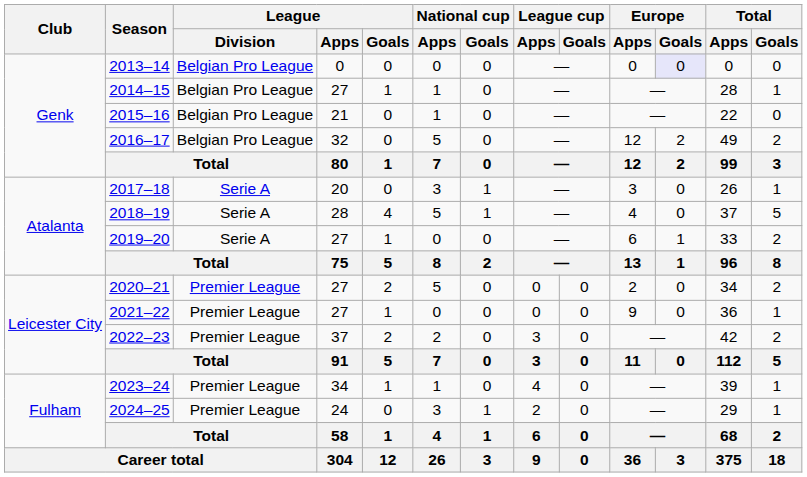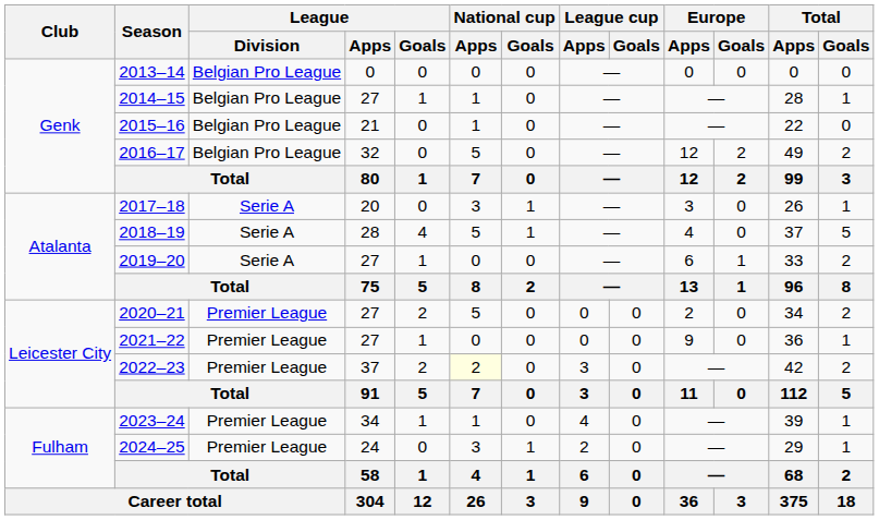2013–14 | Europe / Goals: lavender background -> no background
2022–23 | National cup / Apps: no background -> lightyellow background
